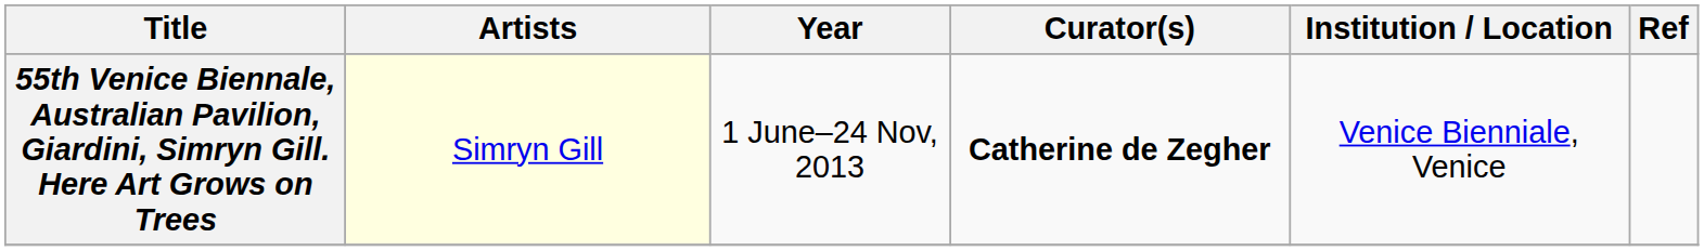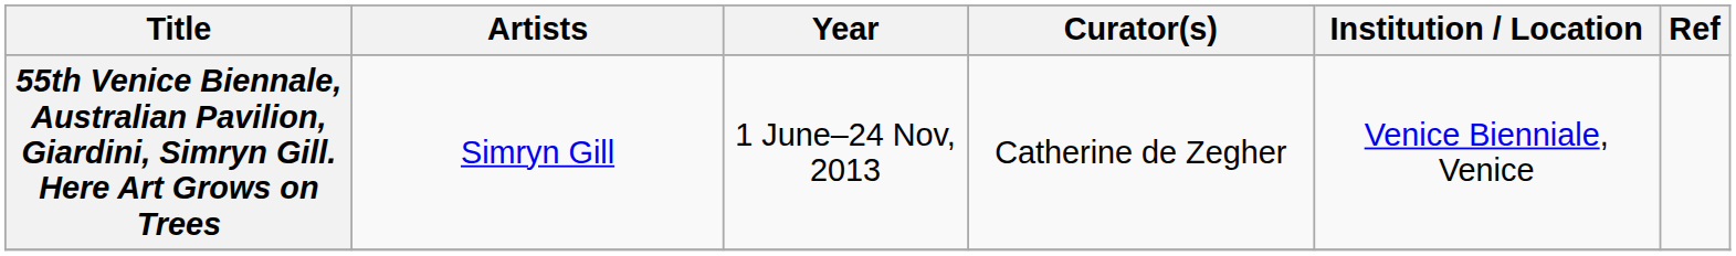row 2 | Artists: lightyellow background -> no background
row 2 | Curator(s): bold -> normal
